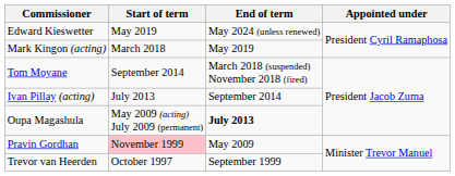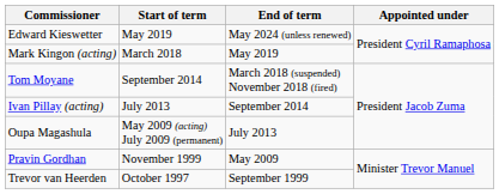Oupa Magashula | End of term: bold -> normal
Pravin Gordhan | Start of term: pink background -> no background
